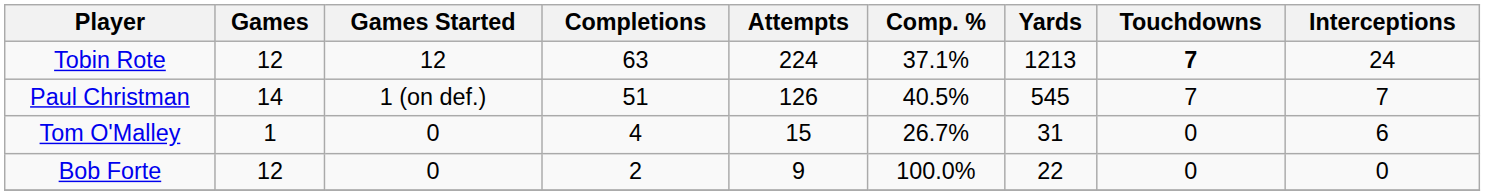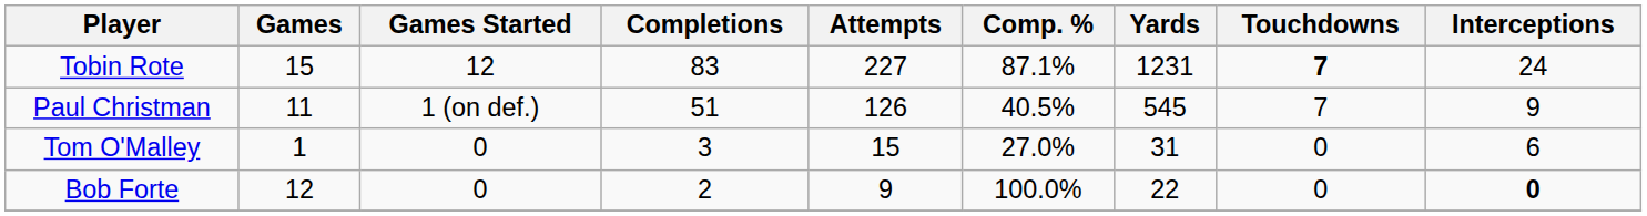Tobin Rote | Games: 12 -> 15
Tobin Rote | Completions: 63 -> 83
Tobin Rote | Attempts: 224 -> 227
Tobin Rote | Comp. %: 37.1% -> 87.1%
Tobin Rote | Yards: 1213 -> 1231
Paul Christman | Games: 14 -> 11
Paul Christman | Interceptions: 7 -> 9
Tom O'Malley | Completions: 4 -> 3
Tom O'Malley | Comp. %: 26.7% -> 27.0%
Bob Forte | Interceptions: normal -> bold
